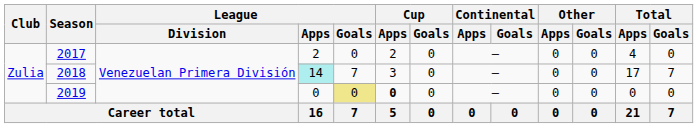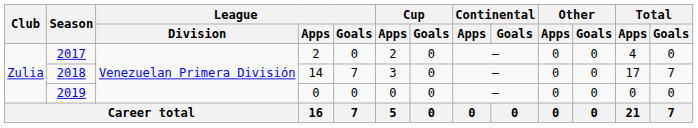2018 | League / Apps: paleturquoise background -> no background
2019 | League / Goals: khaki background -> no background
2019 | Cup / Apps: bold -> normal
